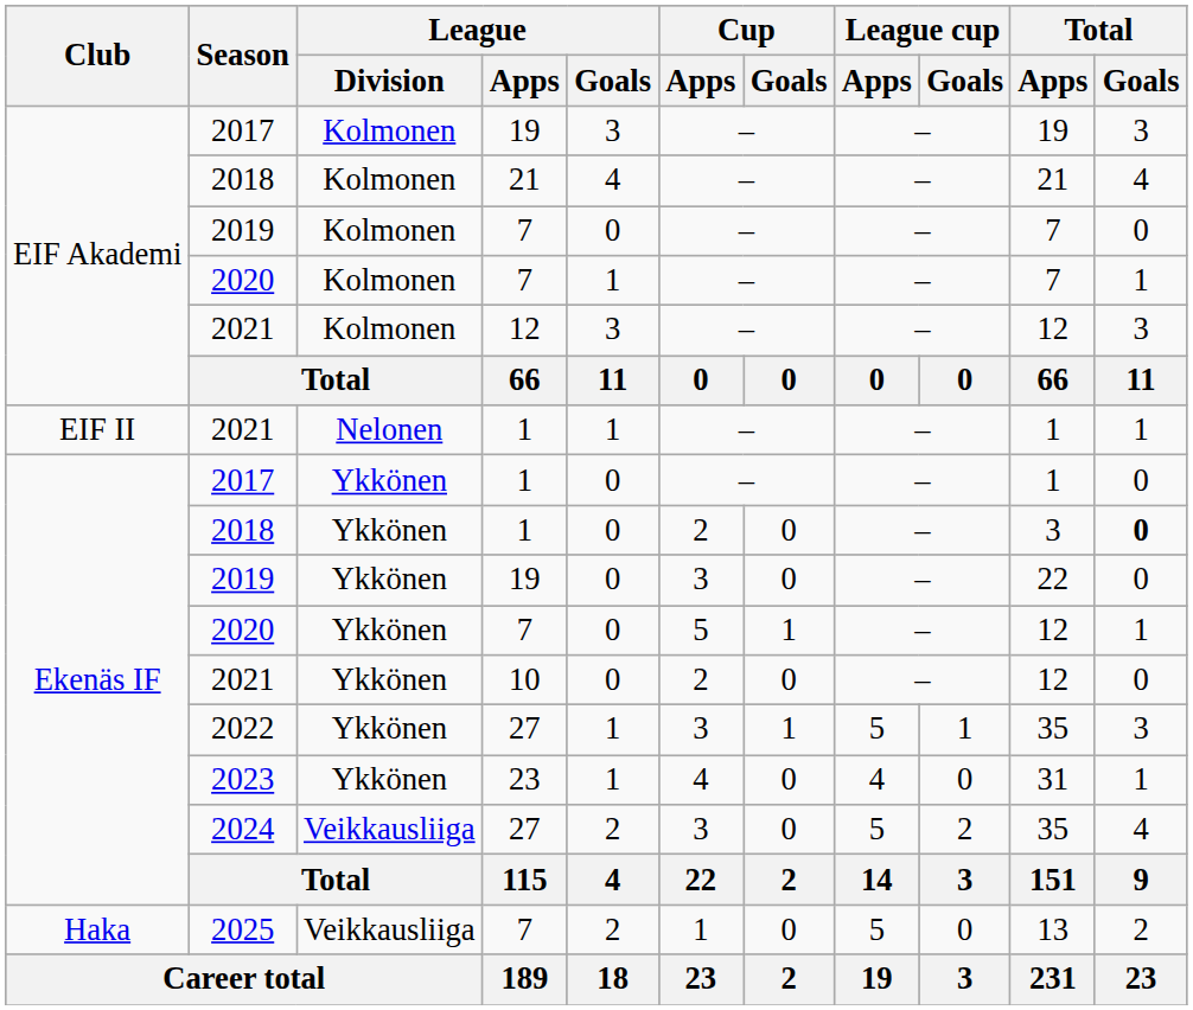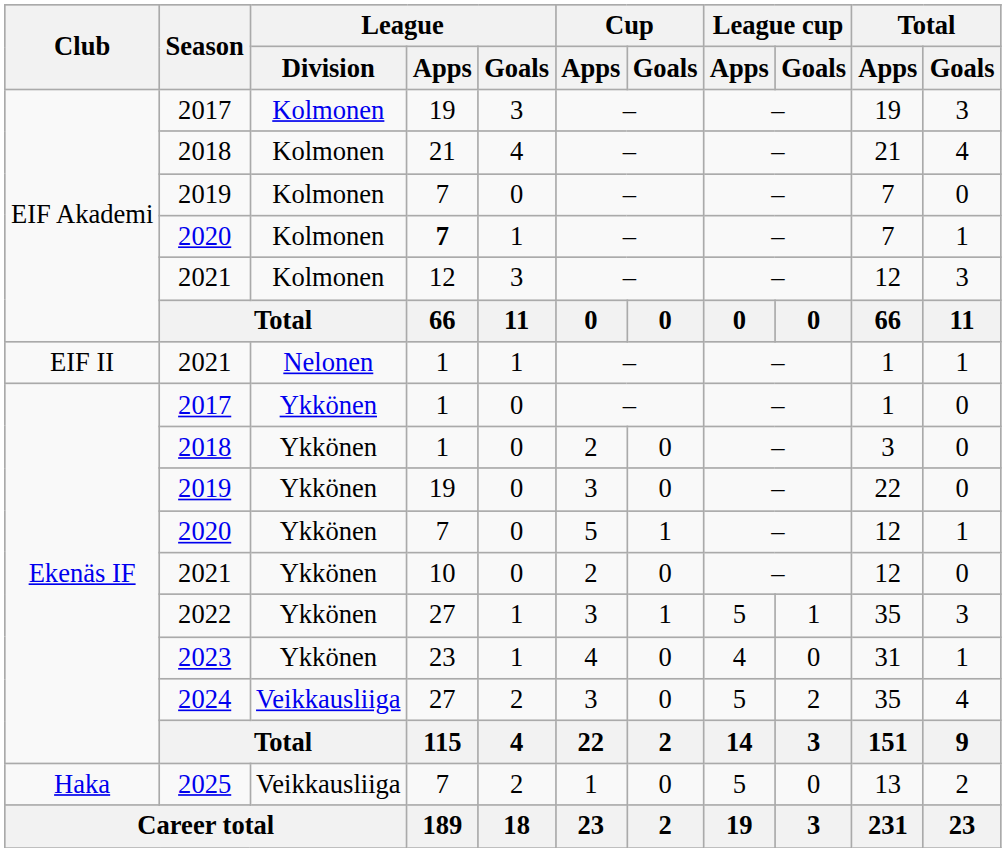EIF Akademi / 2020 | League / Apps: normal -> bold
Ekenäs IF / 2018 | Total / Goals: bold -> normal
